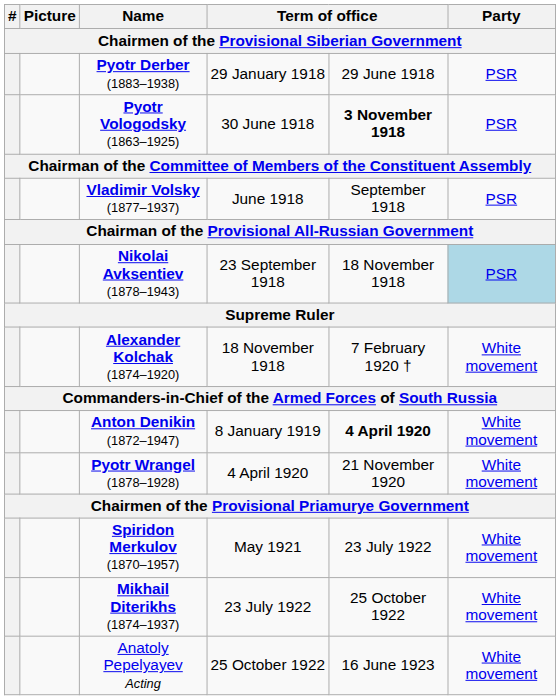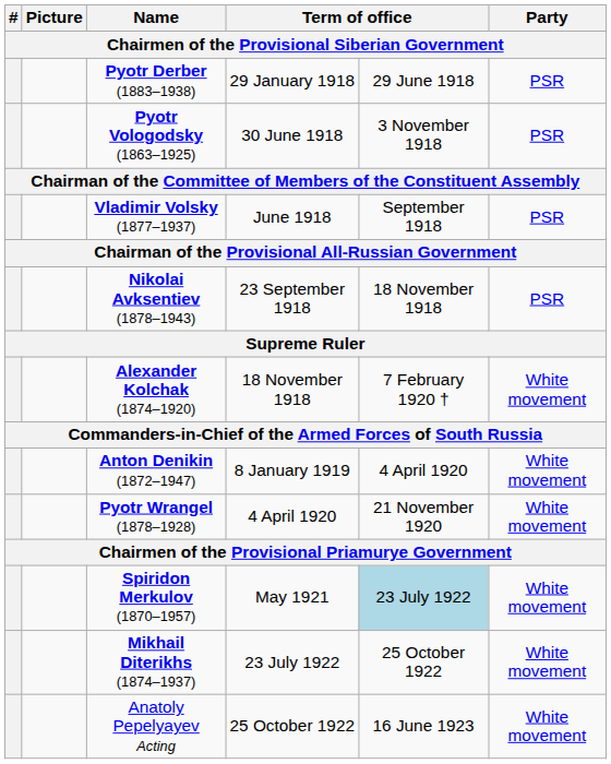Pyotr Vologodsky (1863–1925) | column 5: bold -> normal
Nikolai Avksentiev (1878–1943) | Party: lightblue background -> no background
Anton Denikin (1872–1947) | column 5: bold -> normal
Spiridon Merkulov (1870–1957) | column 5: no background -> lightblue background
